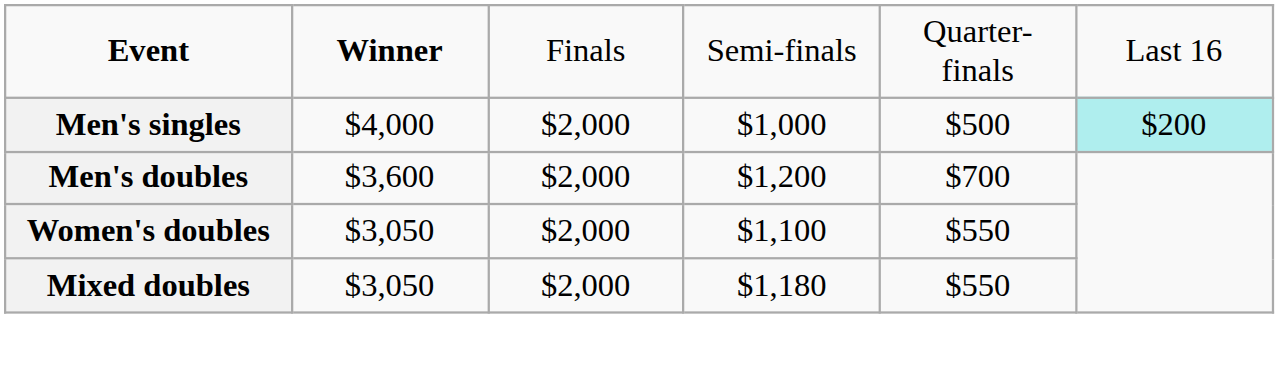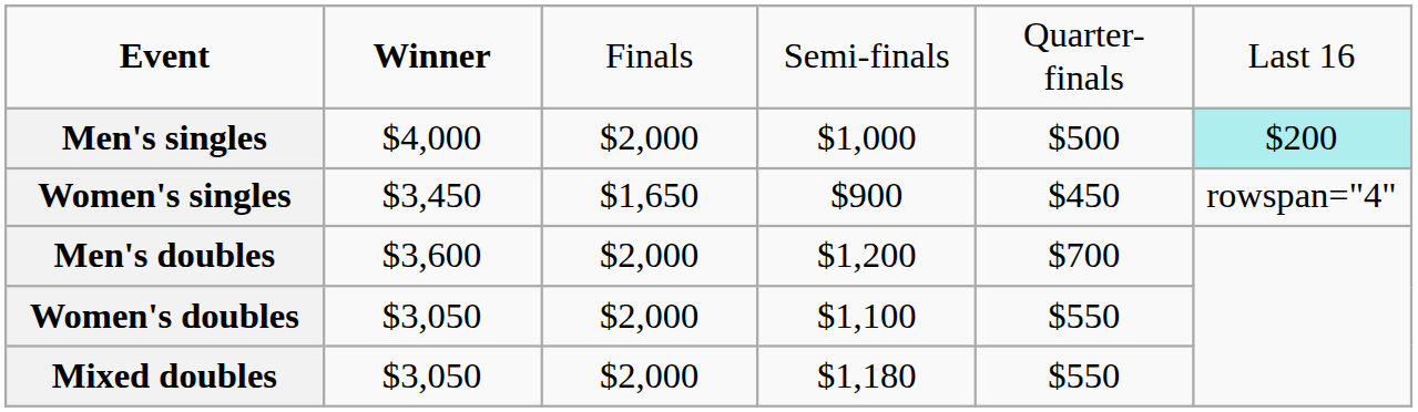+ row: Women's singles | $3,450 | $1,650 | $900 | $450 | rowspan="4"
